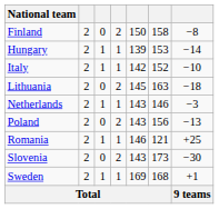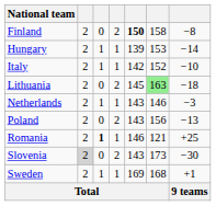Finland | column 5: normal -> bold
Lithuania | column 6: no background -> lightgreen background
Romania | column 3: normal -> bold
Slovenia | column 2: no background -> lightgrey background
